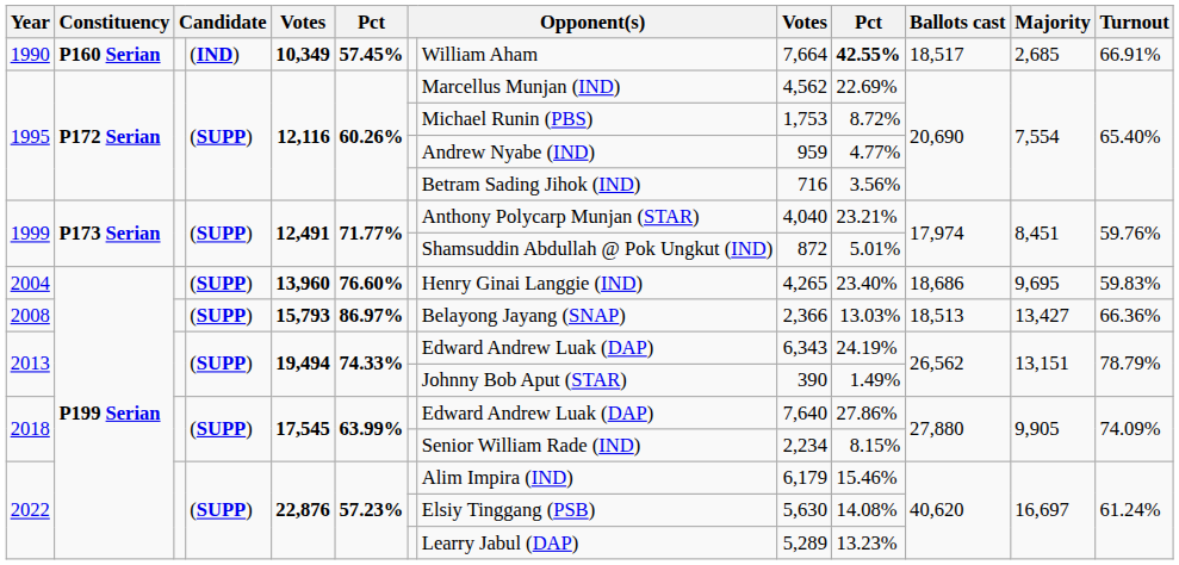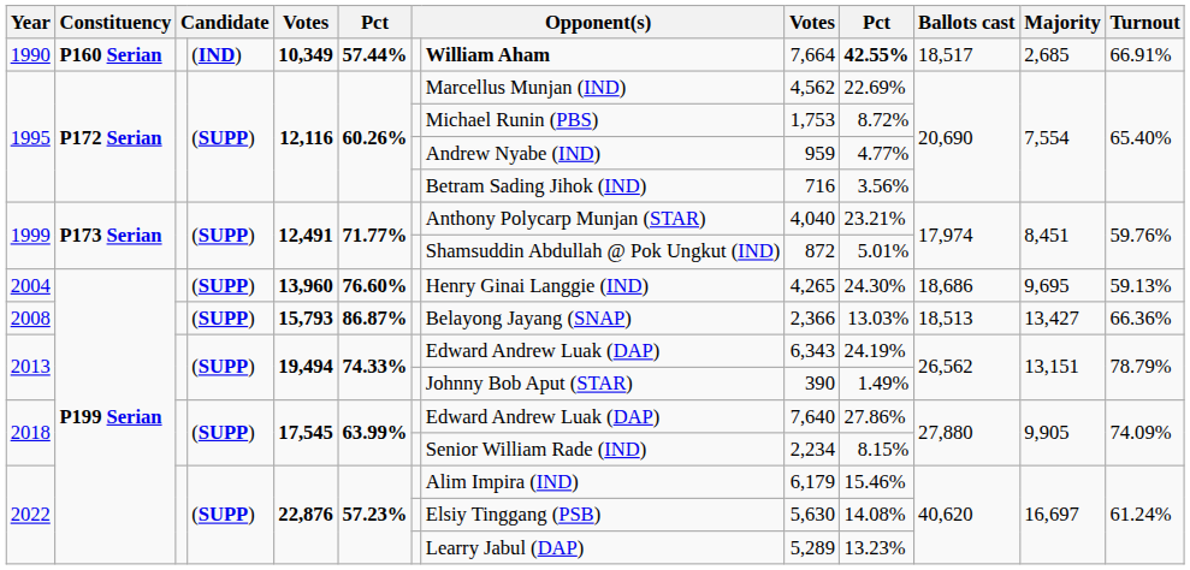1990 | column 6: 57.45% -> 57.44%
1990 | column 8: normal -> bold
2004 | column 10: 23.40% -> 24.30%
2004 | Turnout: 59.83% -> 59.13%
2008 | column 6: 86.97% -> 86.87%
